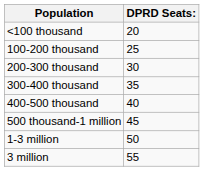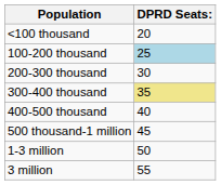100-200 thousand | DPRD Seats:: no background -> lightblue background
300-400 thousand | DPRD Seats:: no background -> khaki background
